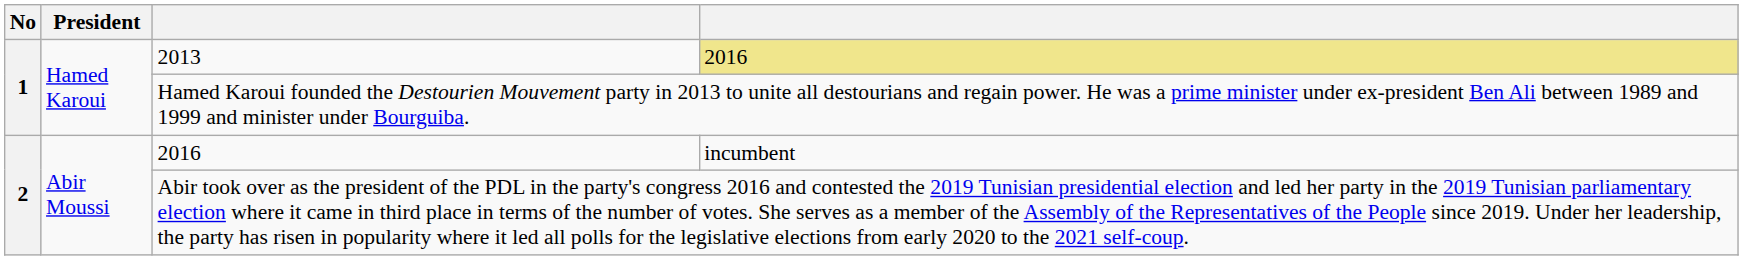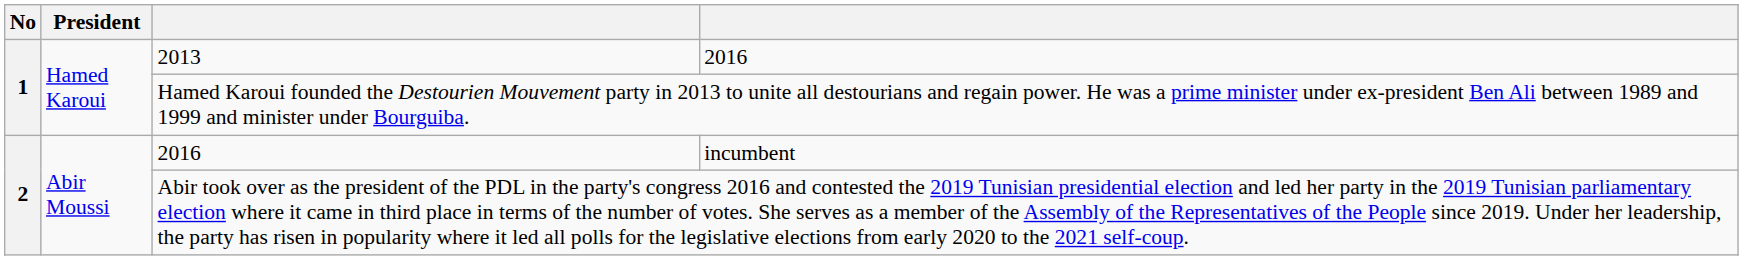2013 | column 4: khaki background -> no background
